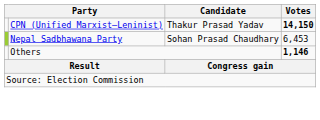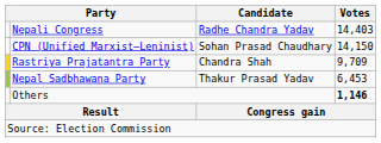+ row: Nepali Congress | Radhe Chandra Yadav | 14,403
CPN (Unified Marxist–Leninist) | Candidate: Thakur Prasad Yadav -> Sohan Prasad Chaudhary
CPN (Unified Marxist–Leninist) | Votes: bold -> normal
+ row: Rastriya Prajatantra Party | Chandra Shah | 9,709
Nepal Sadbhawana Party | Candidate: Sohan Prasad Chaudhary -> Thakur Prasad Yadav
